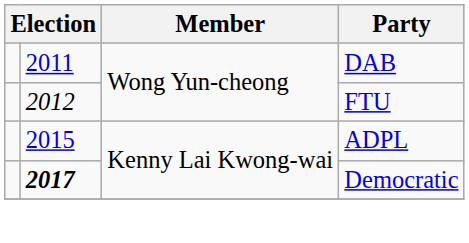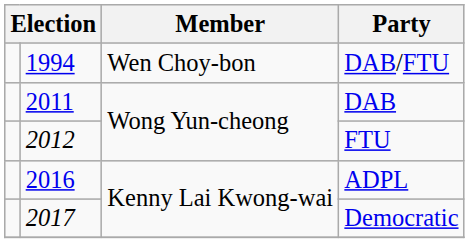+ row: 1994 | Wen Choy-bon | DAB/FTU
ADPL | column 2: 2015 -> 2016
Democratic | column 2: bold -> normal
